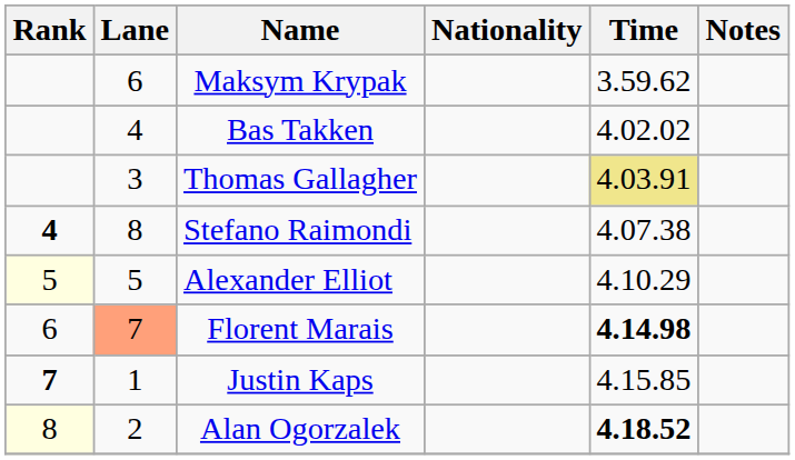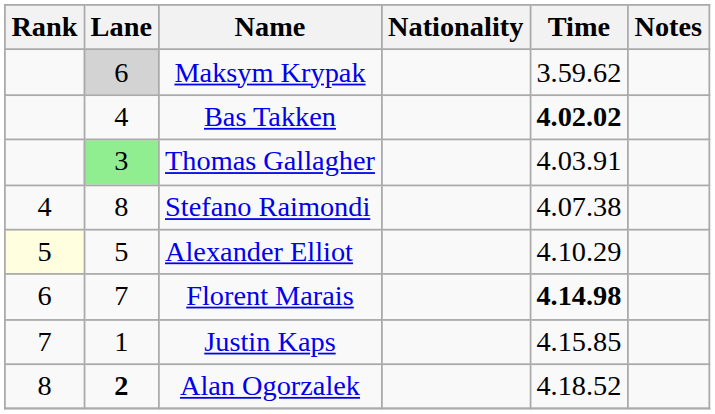Maksym Krypak | Lane: no background -> lightgrey background
Bas Takken | Time: normal -> bold
Thomas Gallagher | Lane: no background -> lightgreen background
Thomas Gallagher | Time: khaki background -> no background
Stefano Raimondi | Rank: bold -> normal
Florent Marais | Lane: lightsalmon background -> no background
Justin Kaps | Rank: bold -> normal
Alan Ogorzalek | Rank: lightyellow background -> no background
Alan Ogorzalek | Lane: normal -> bold
Alan Ogorzalek | Time: bold -> normal
